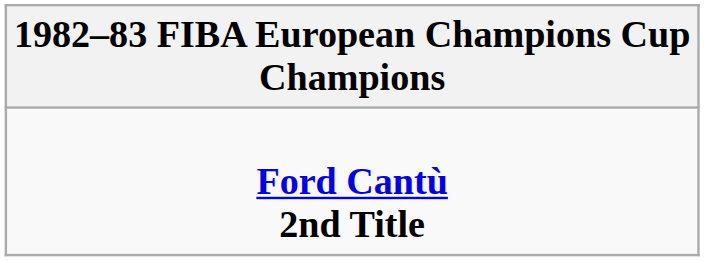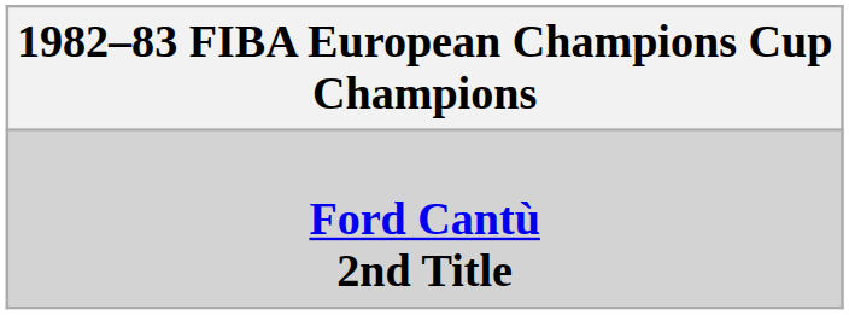row 2 | column 1: no background -> lightgrey background
